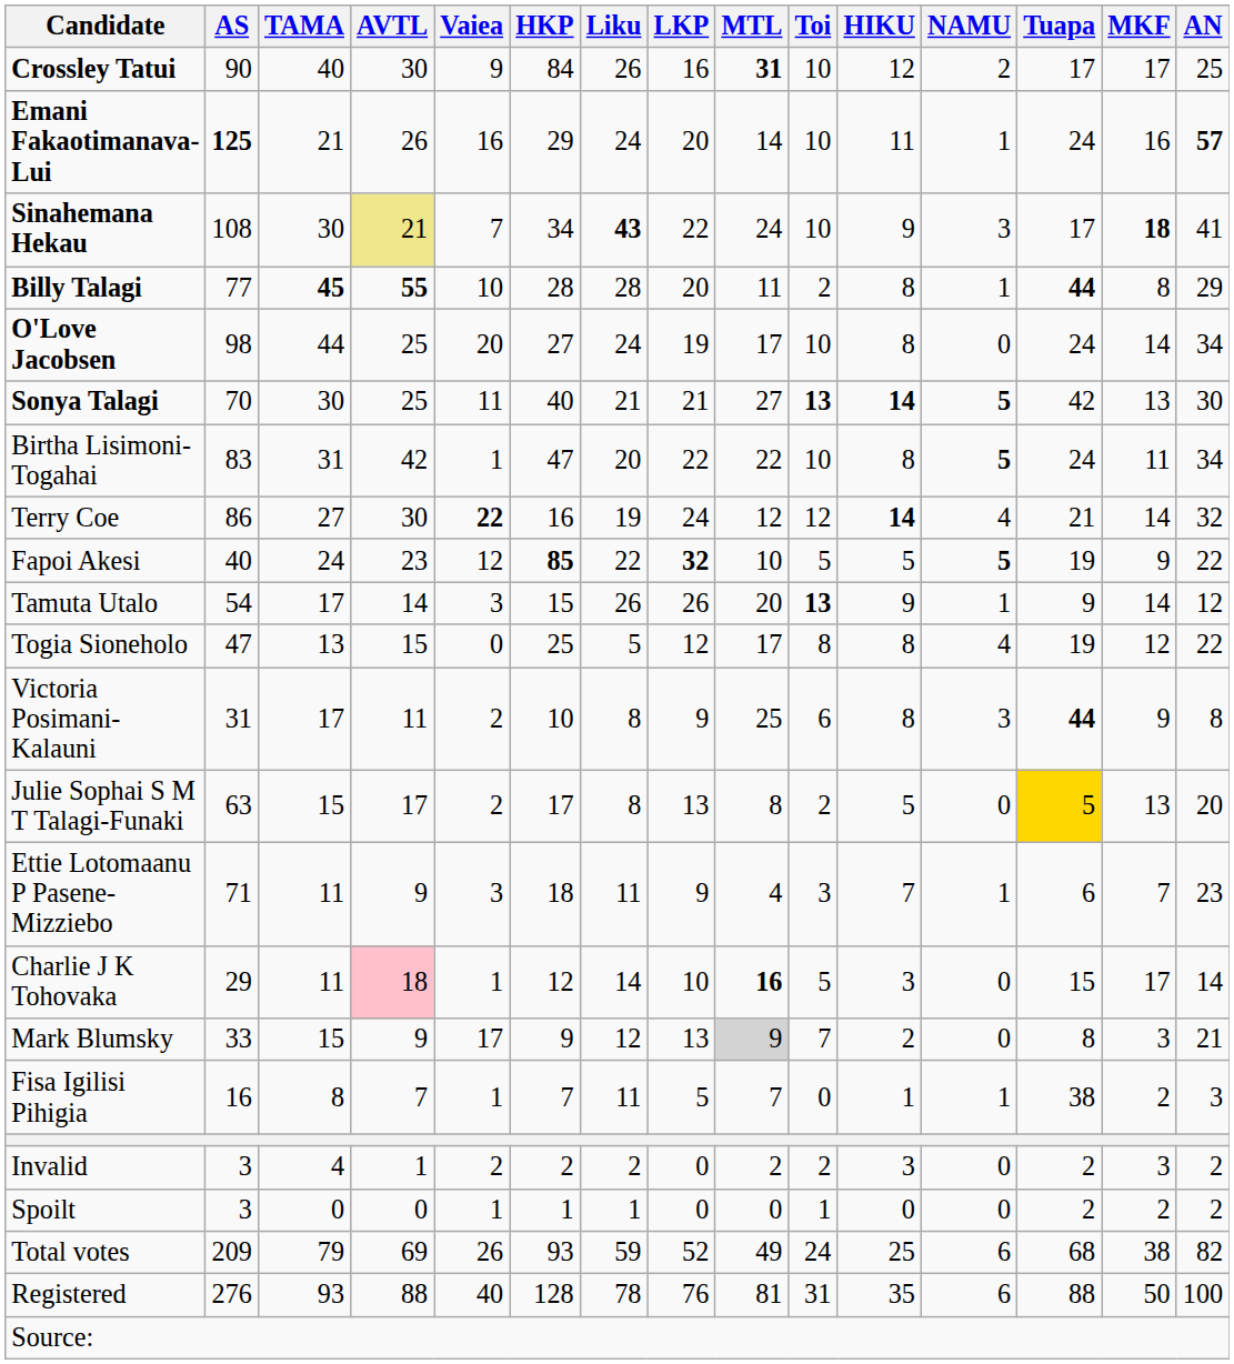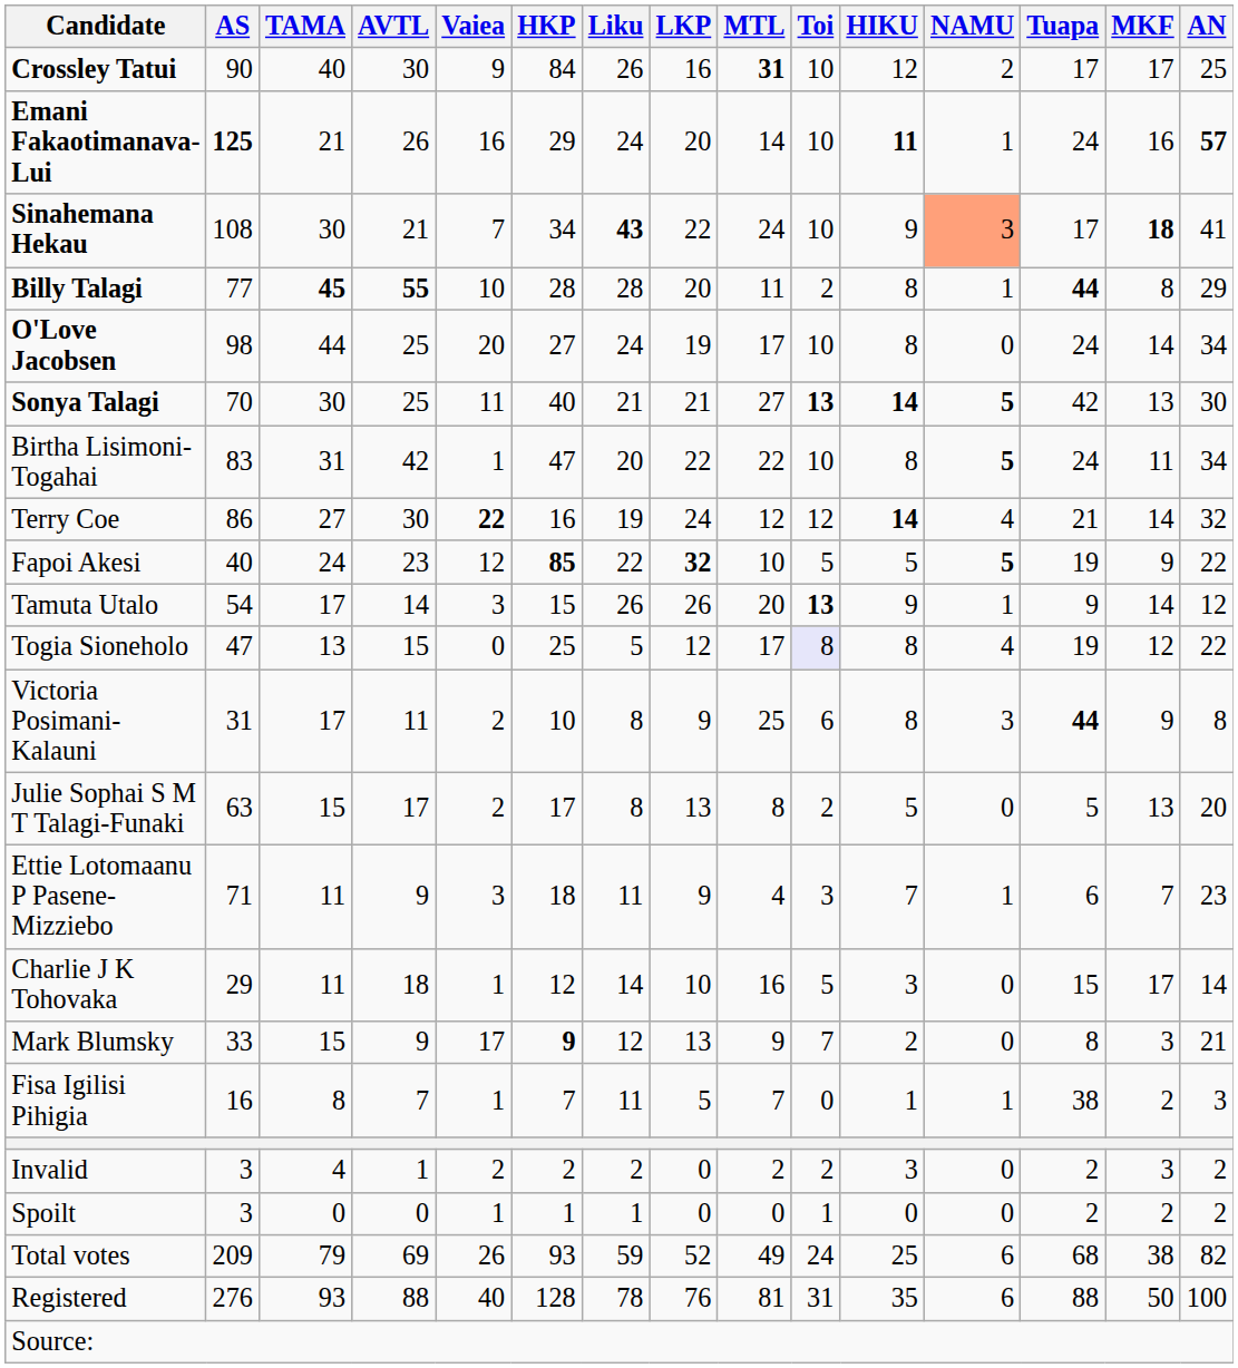Emani Fakaotimanava-Lui | HIKU: normal -> bold
Sinahemana Hekau | AVTL: khaki background -> no background
Sinahemana Hekau | NAMU: no background -> lightsalmon background
Togia Sioneholo | Toi: no background -> lavender background
Julie Sophai S M T Talagi-Funaki | Tuapa: gold background -> no background
Charlie J K Tohovaka | AVTL: pink background -> no background
Charlie J K Tohovaka | MTL: bold -> normal
Mark Blumsky | HKP: normal -> bold
Mark Blumsky | MTL: lightgrey background -> no background
